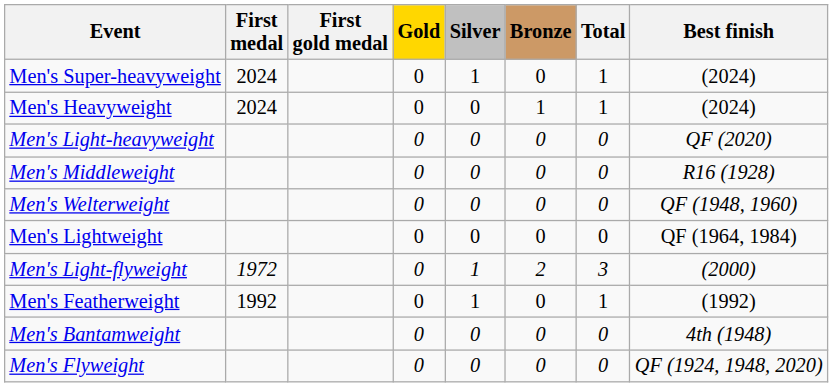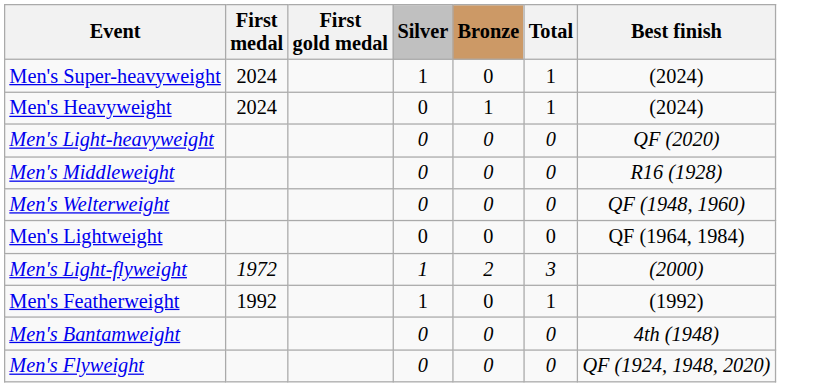- column: Gold | 0 | 0 | 0 | 0 | 0 | 0 | 0 | 0 | 0 | 0
